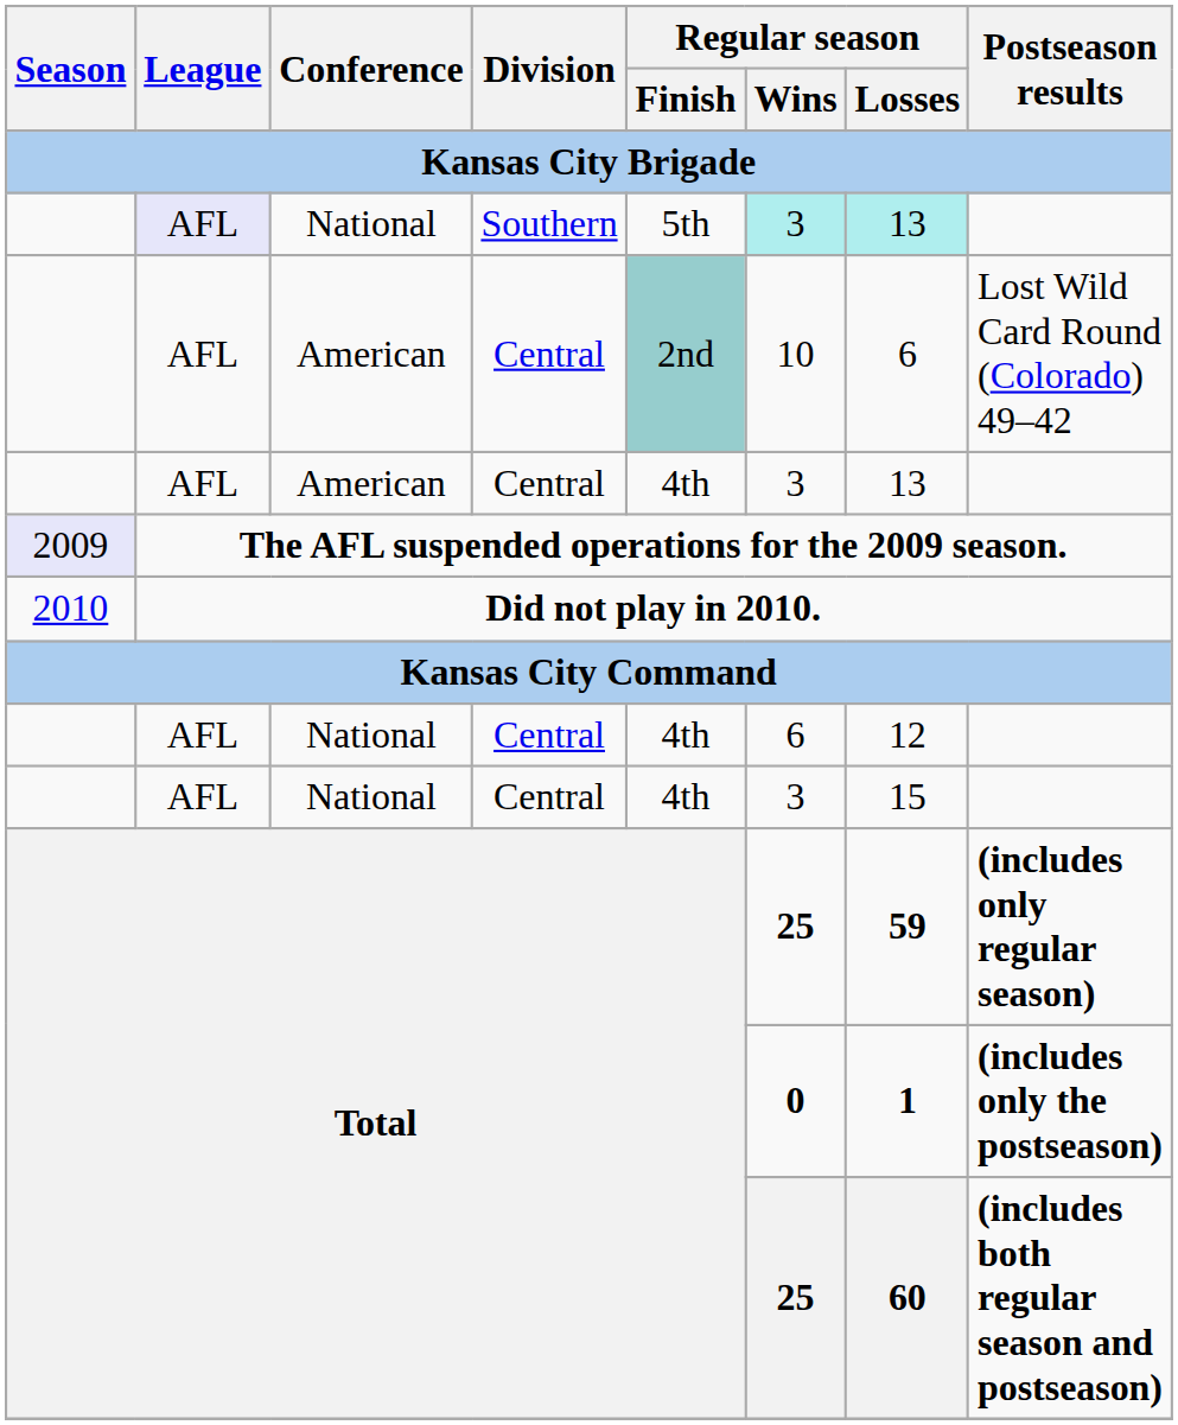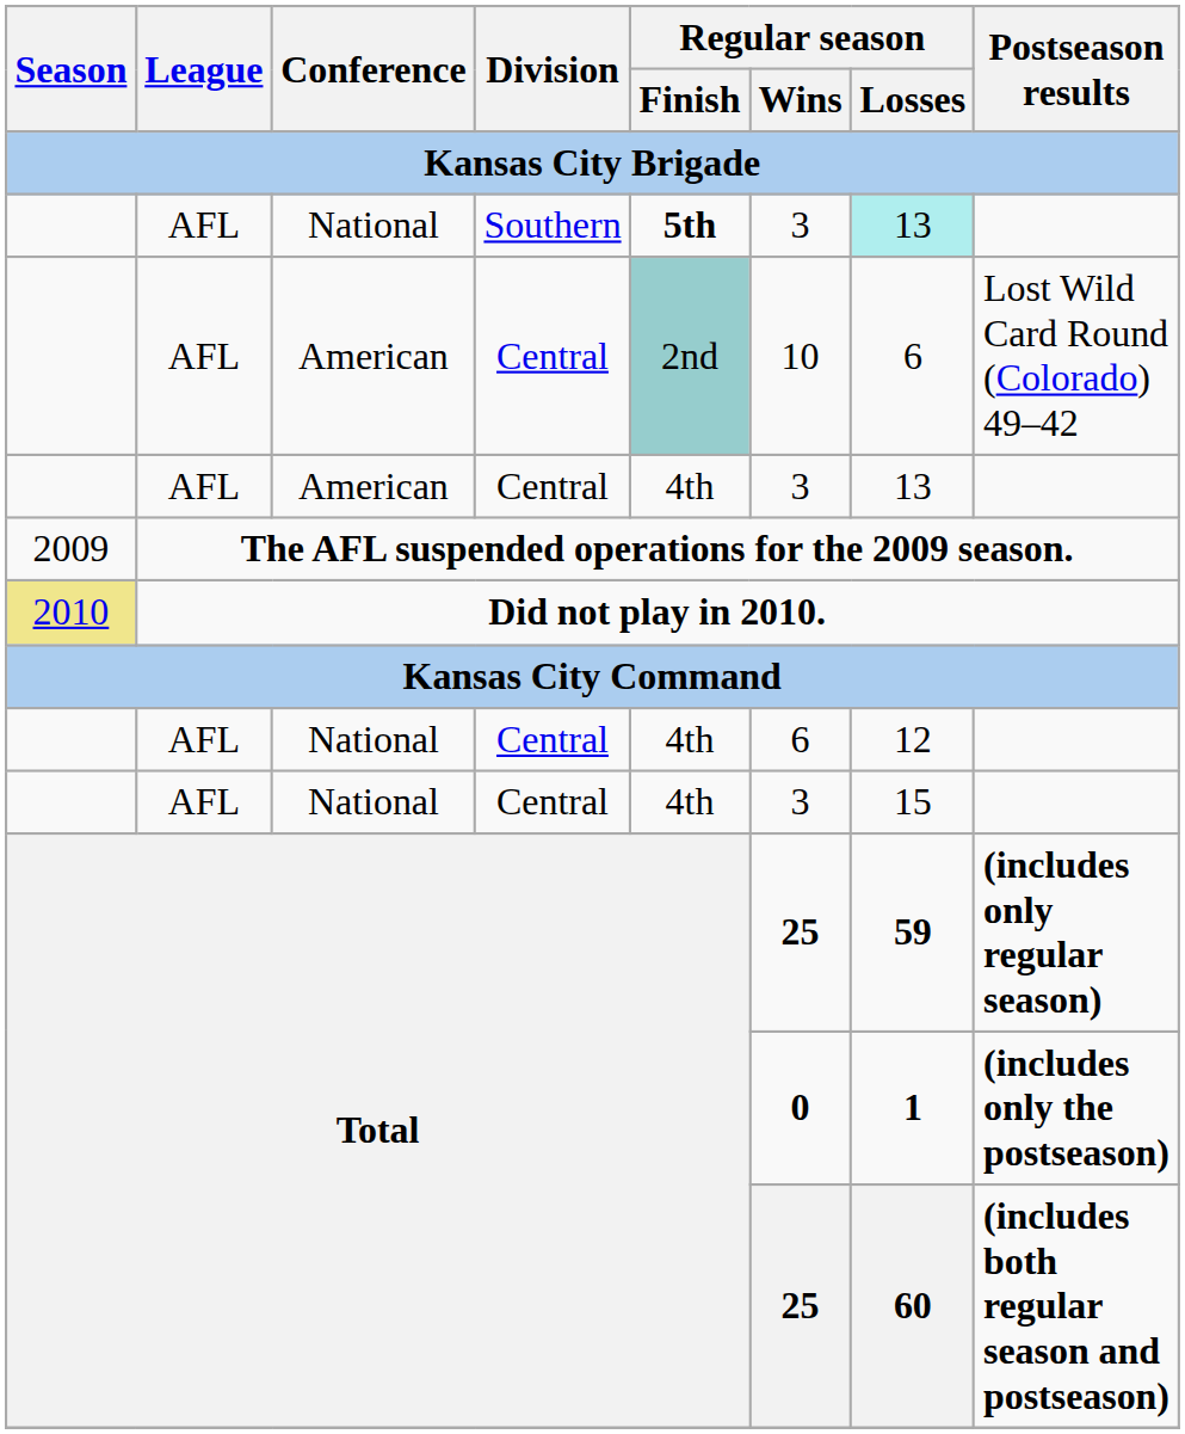National / Southern | League: lavender background -> no background
National / Southern | Regular season / Finish: normal -> bold
National / Southern | Regular season / Wins: paleturquoise background -> no background
The AFL suspended operations for the 2009 season. | Season: lavender background -> no background
Did not play in 2010. | Season: no background -> khaki background
